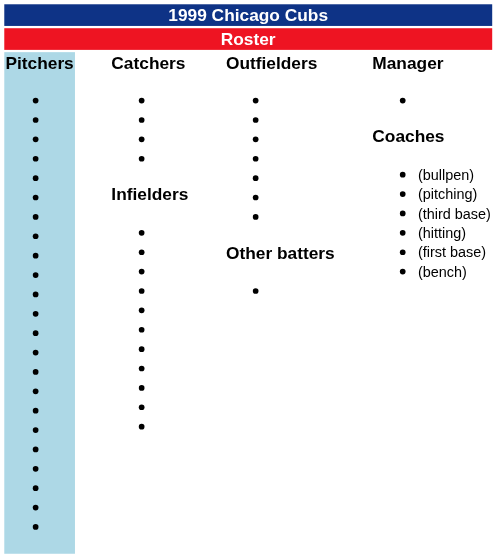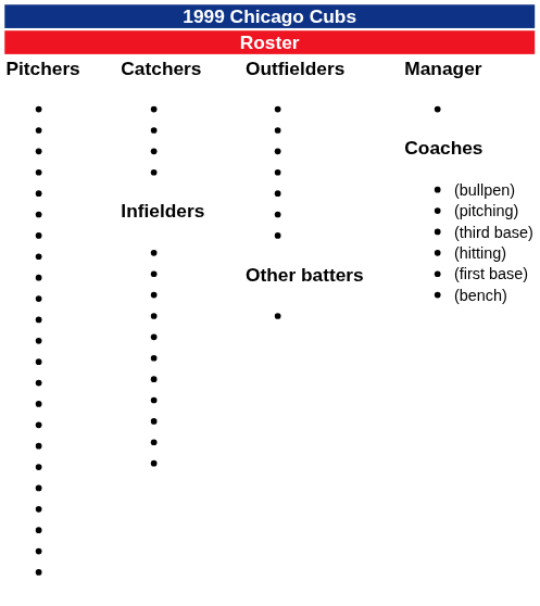Pitchers | column 1: lightblue background -> no background
